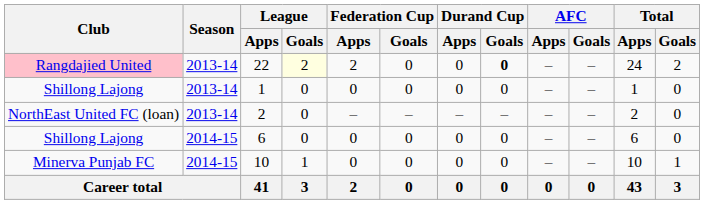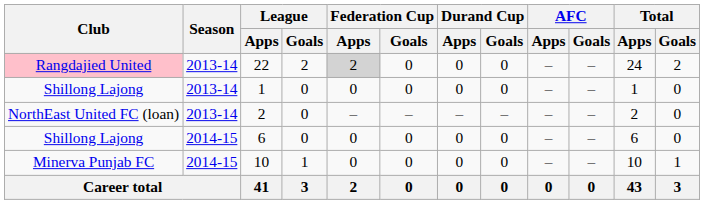22 | League / Goals: lightyellow background -> no background
22 | Federation Cup / Apps: no background -> lightgrey background
22 | Durand Cup / Goals: bold -> normal
